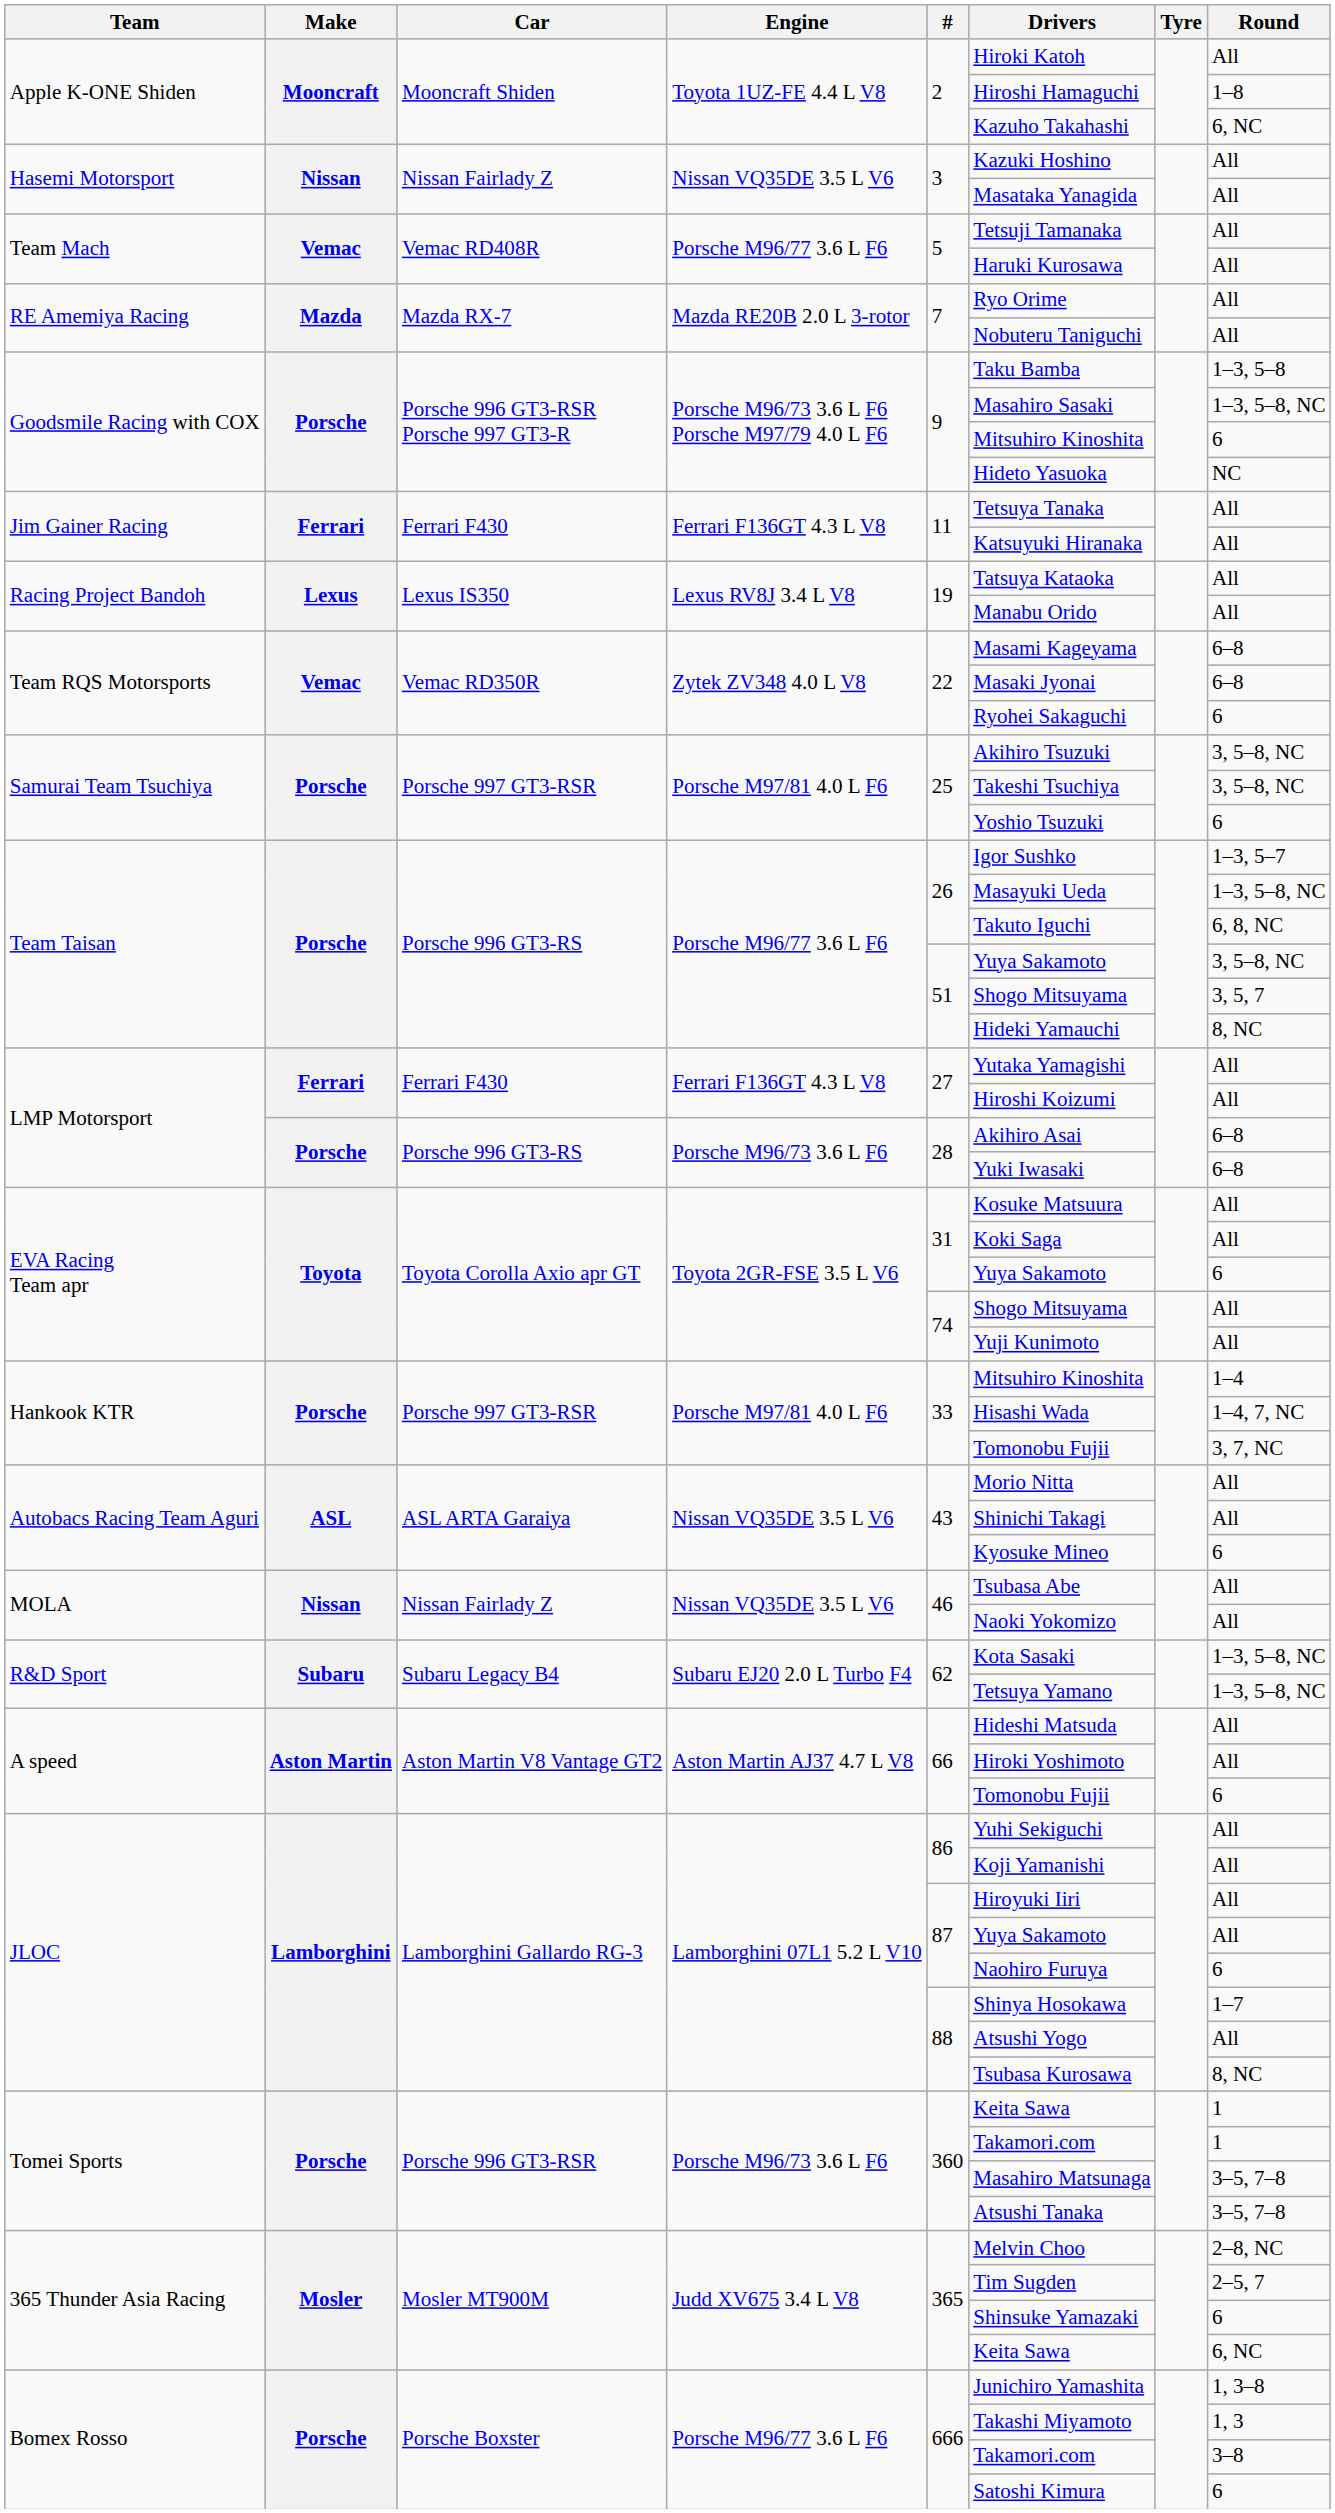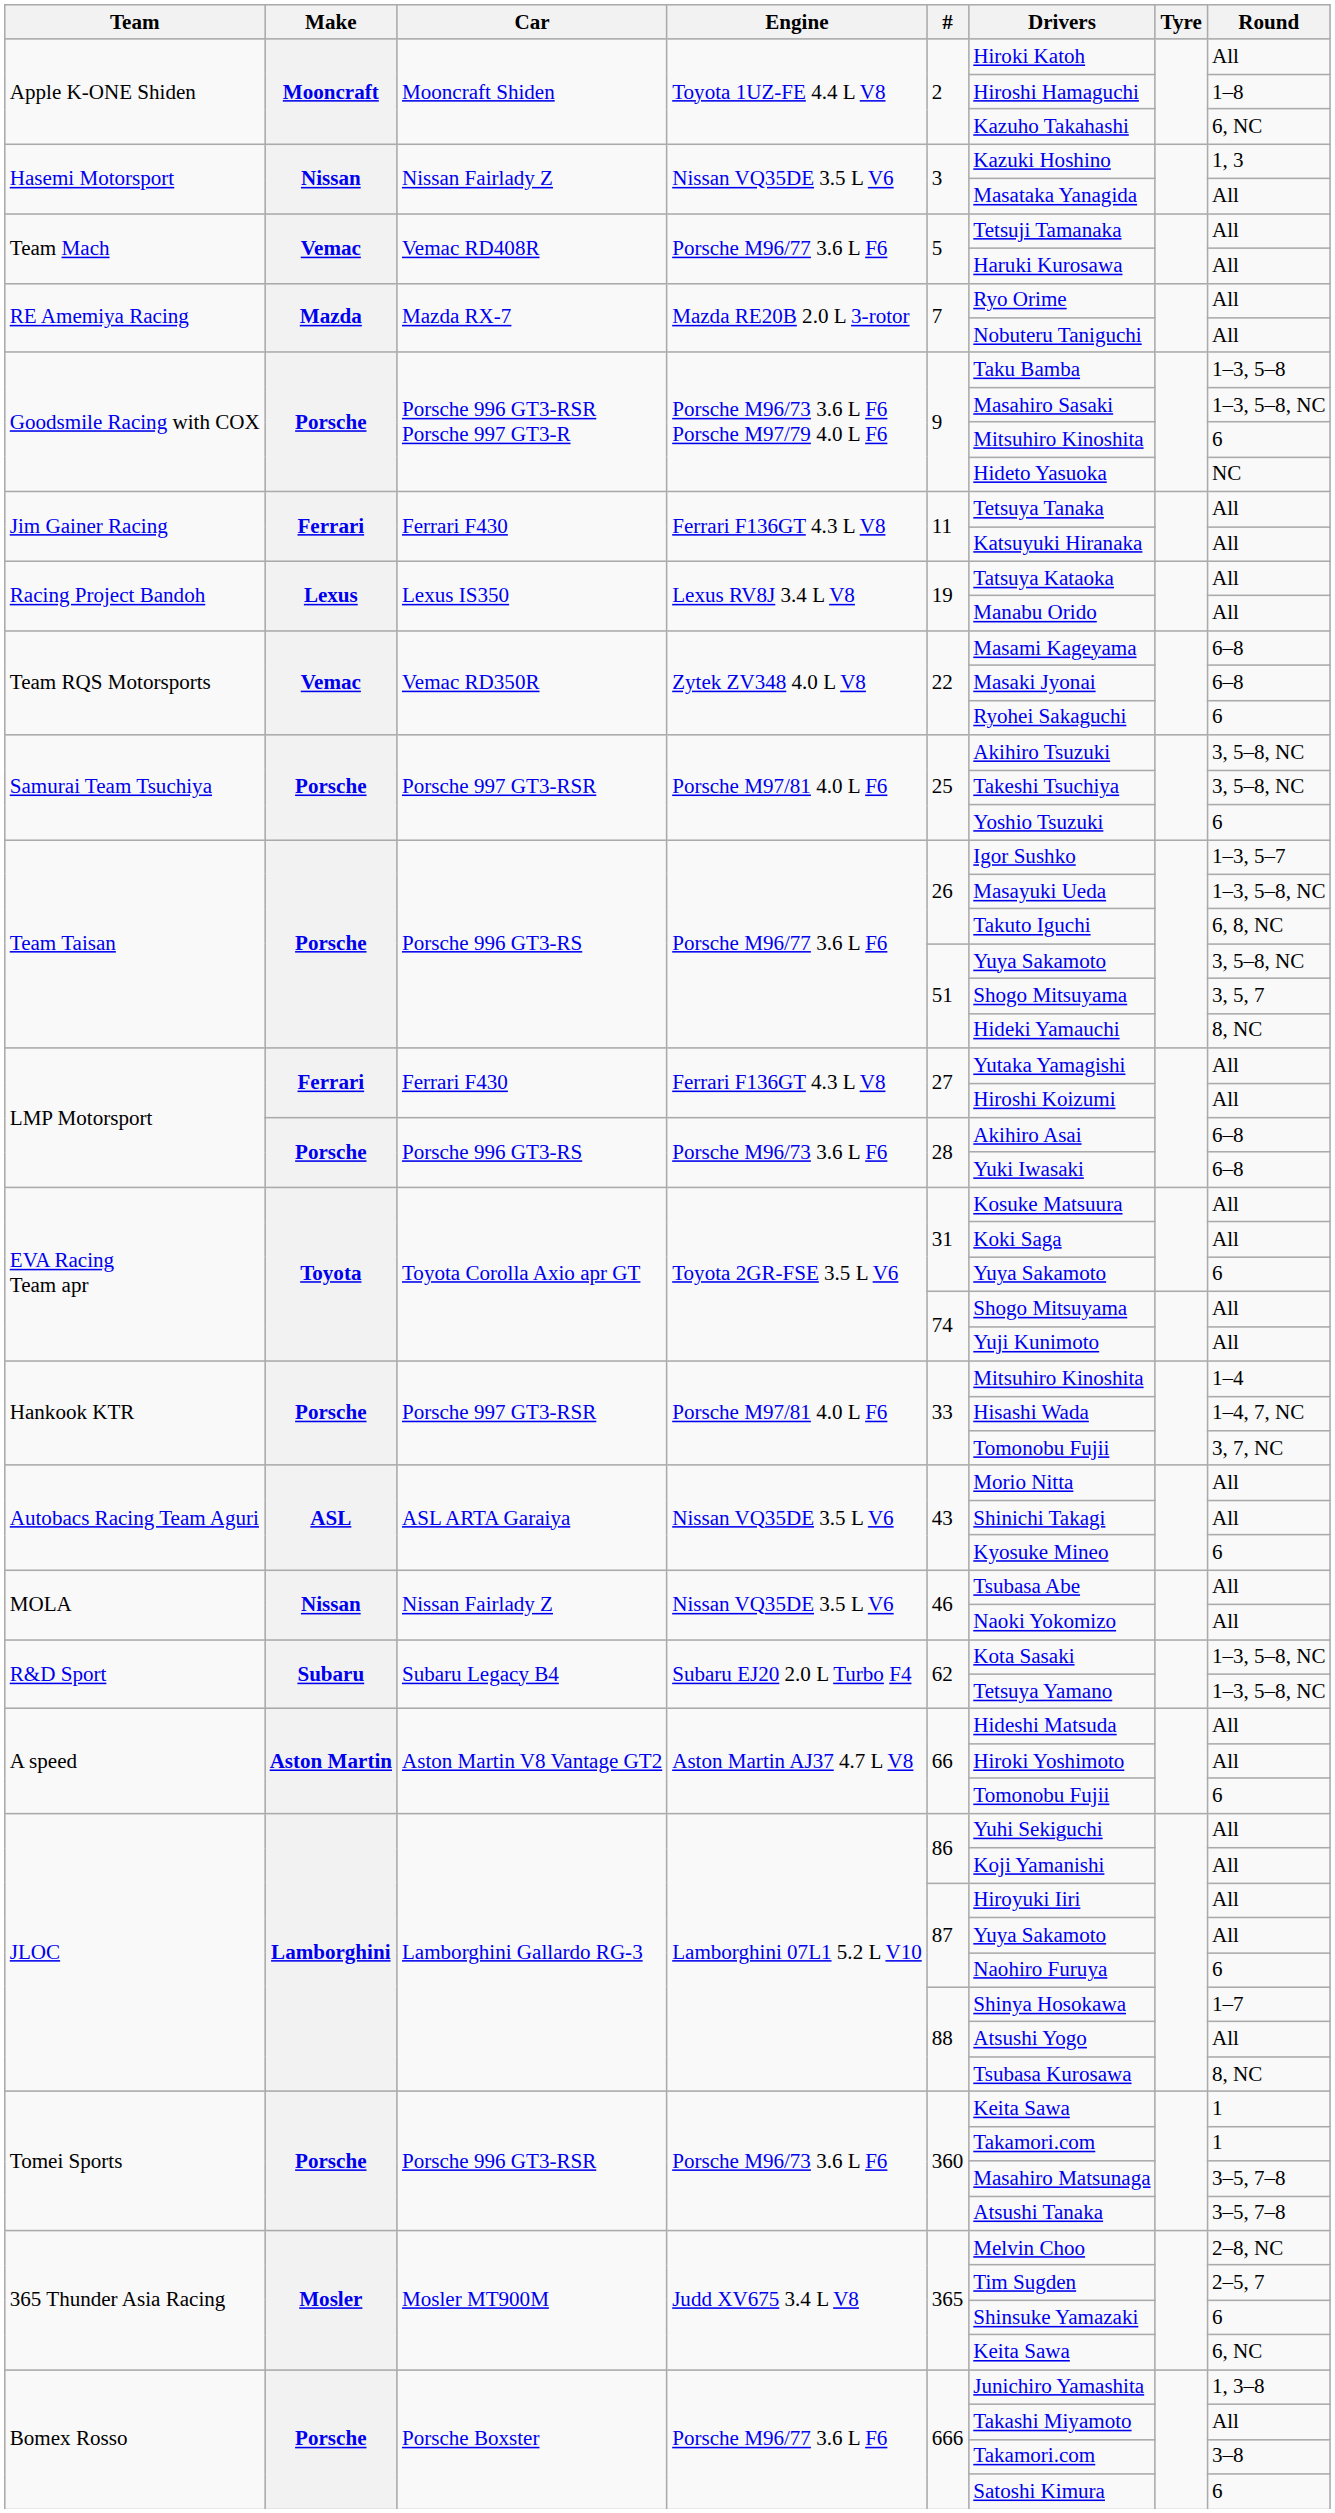row 5 | Round: All -> 1, 3
row 70 | Round: 1, 3 -> All
